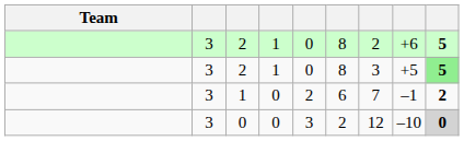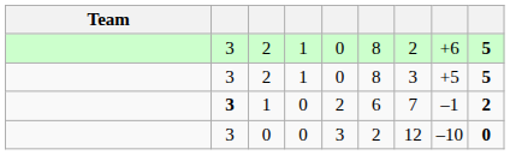row 3 | column 9: lightgreen background -> no background
row 4 | column 2: normal -> bold
row 5 | column 9: lightgrey background -> no background
